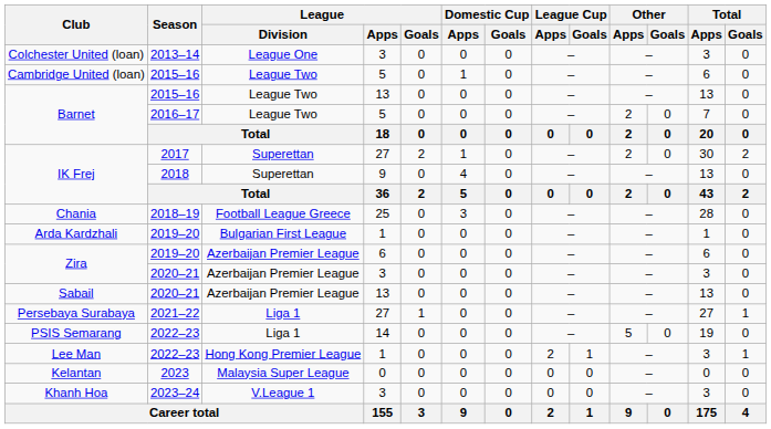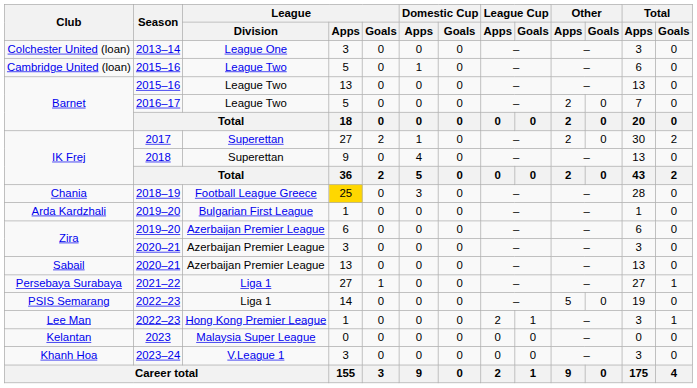Chania | League / Apps: no background -> gold background
